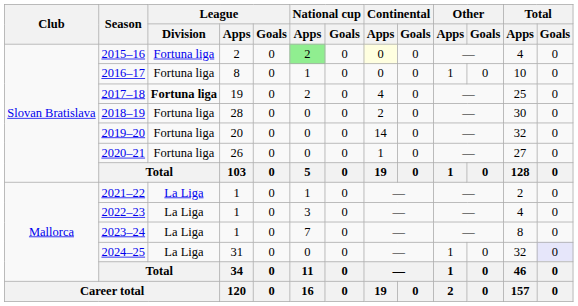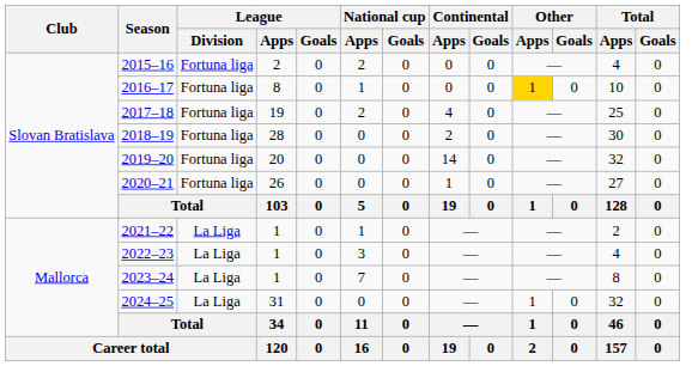2015–16 | National cup / Apps: lightgreen background -> no background
2015–16 | Continental / Apps: lightyellow background -> no background
2016–17 | Other / Apps: no background -> gold background
2017–18 | League / Division: bold -> normal
2024–25 | Total / Goals: lavender background -> no background
